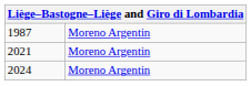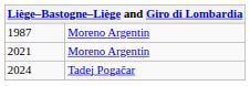2024 | column 2: Moreno Argentin -> Tadej Pogačar
